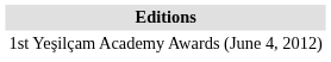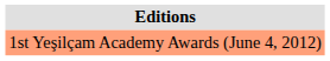row 2 | column 1: no background -> lightsalmon background
